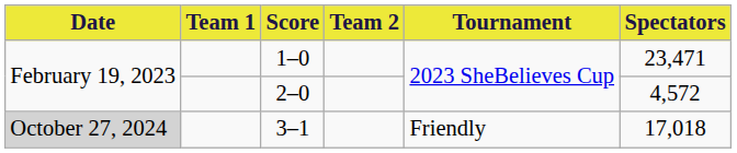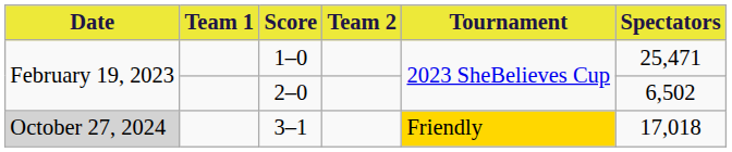1–0 | Spectators: 23,471 -> 25,471
2–0 | Spectators: 4,572 -> 6,502
3–1 | Tournament: no background -> gold background
